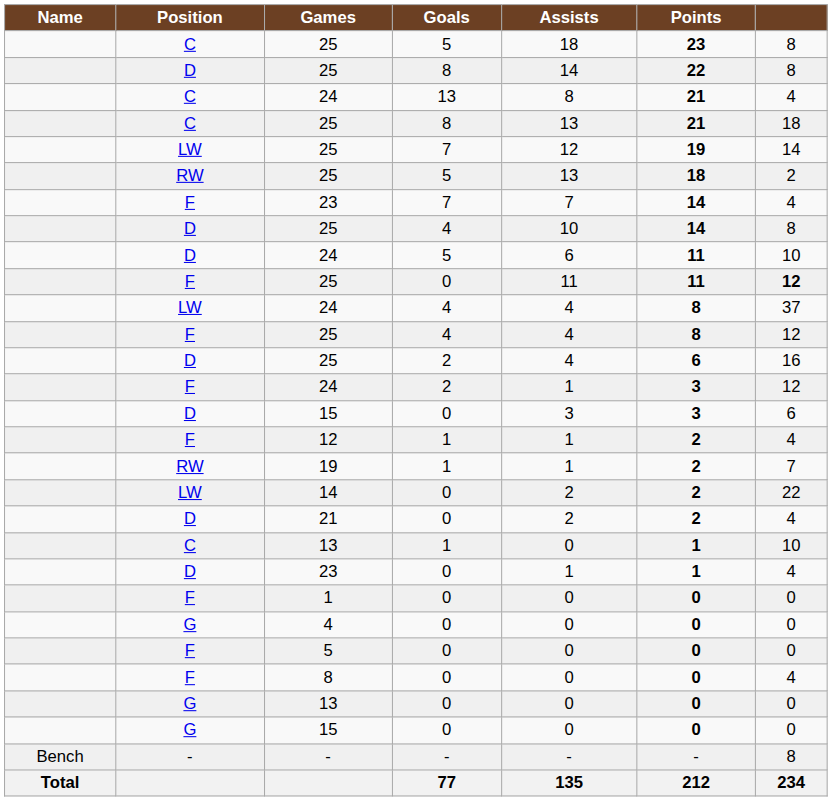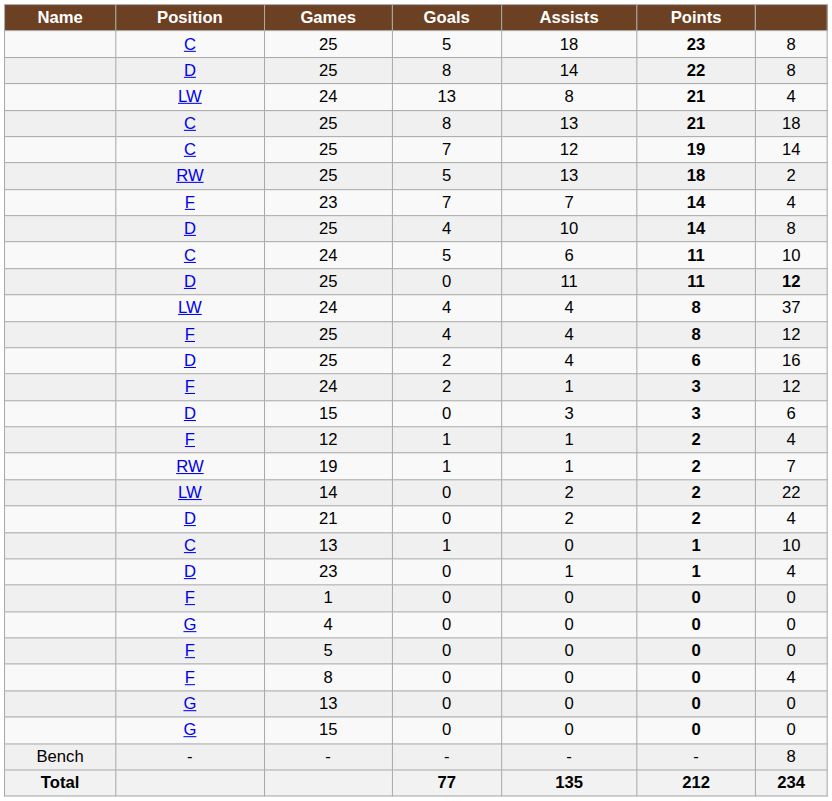24 / 13 | Position: C -> LW
25 / 7 | Position: LW -> C
24 / 5 | Position: D -> C
25 / 0 | Position: F -> D
